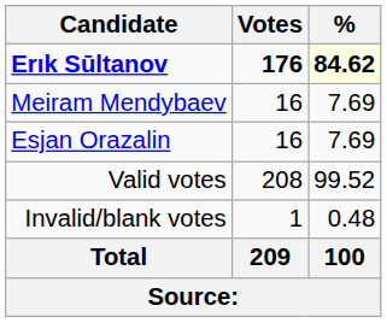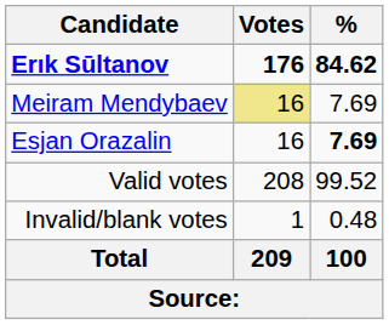Erık Sūltanov | %: lightyellow background -> no background
Meiram Mendybaev | Votes: no background -> khaki background
Esjan Orazalin | %: normal -> bold
